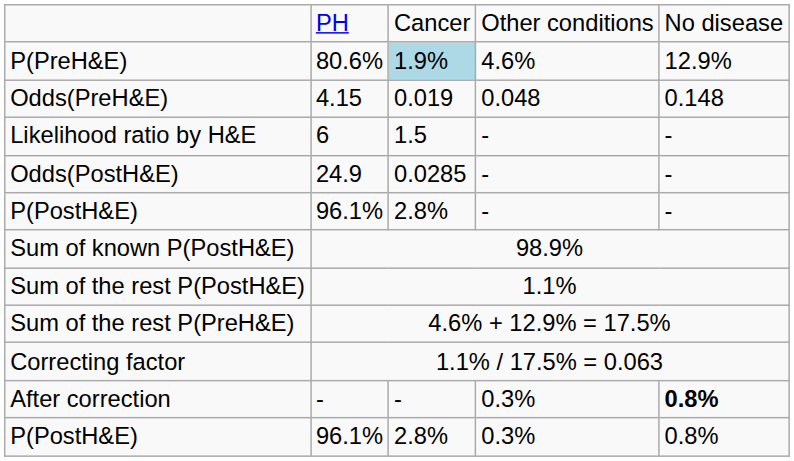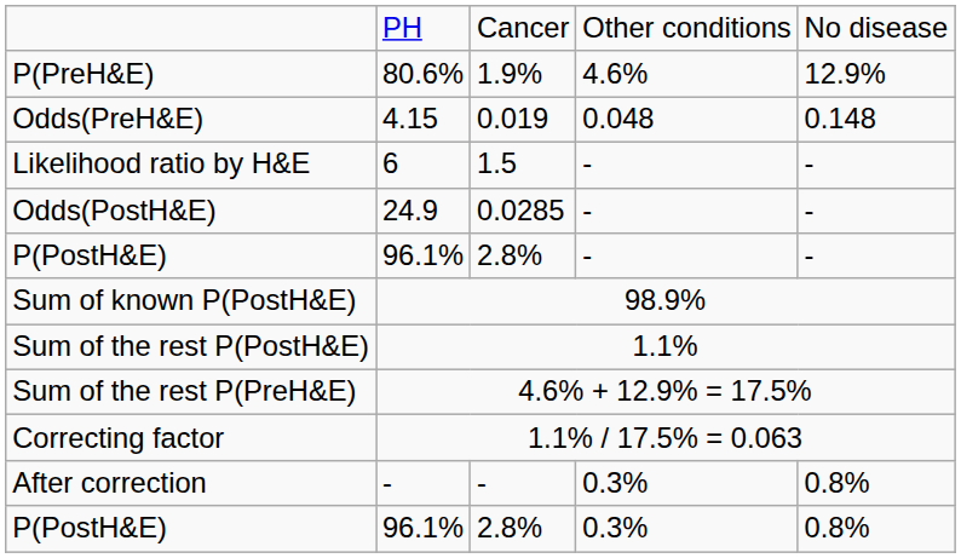P(PreH&E) | column 3: lightblue background -> no background
After correction | column 5: bold -> normal
